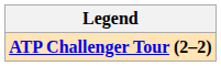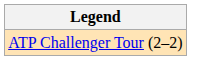row 2 | column 1: bold -> normal
